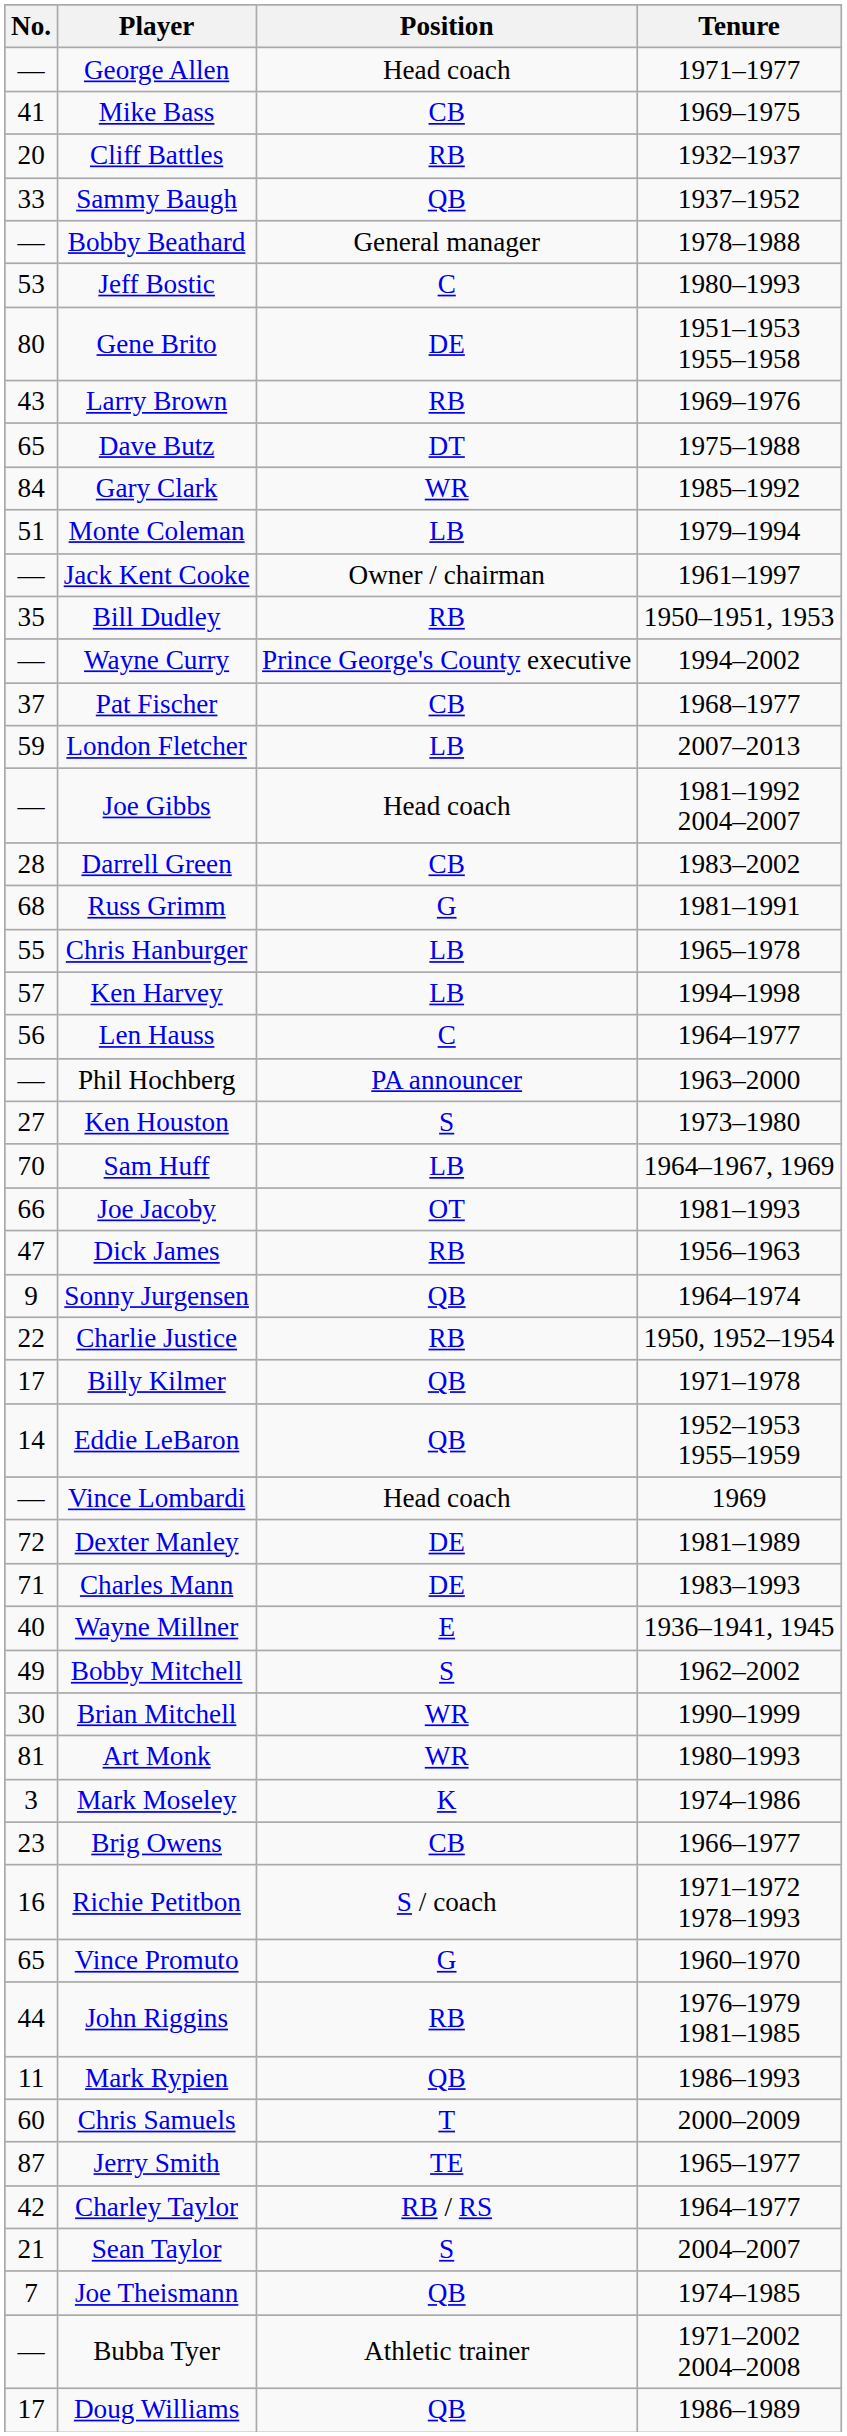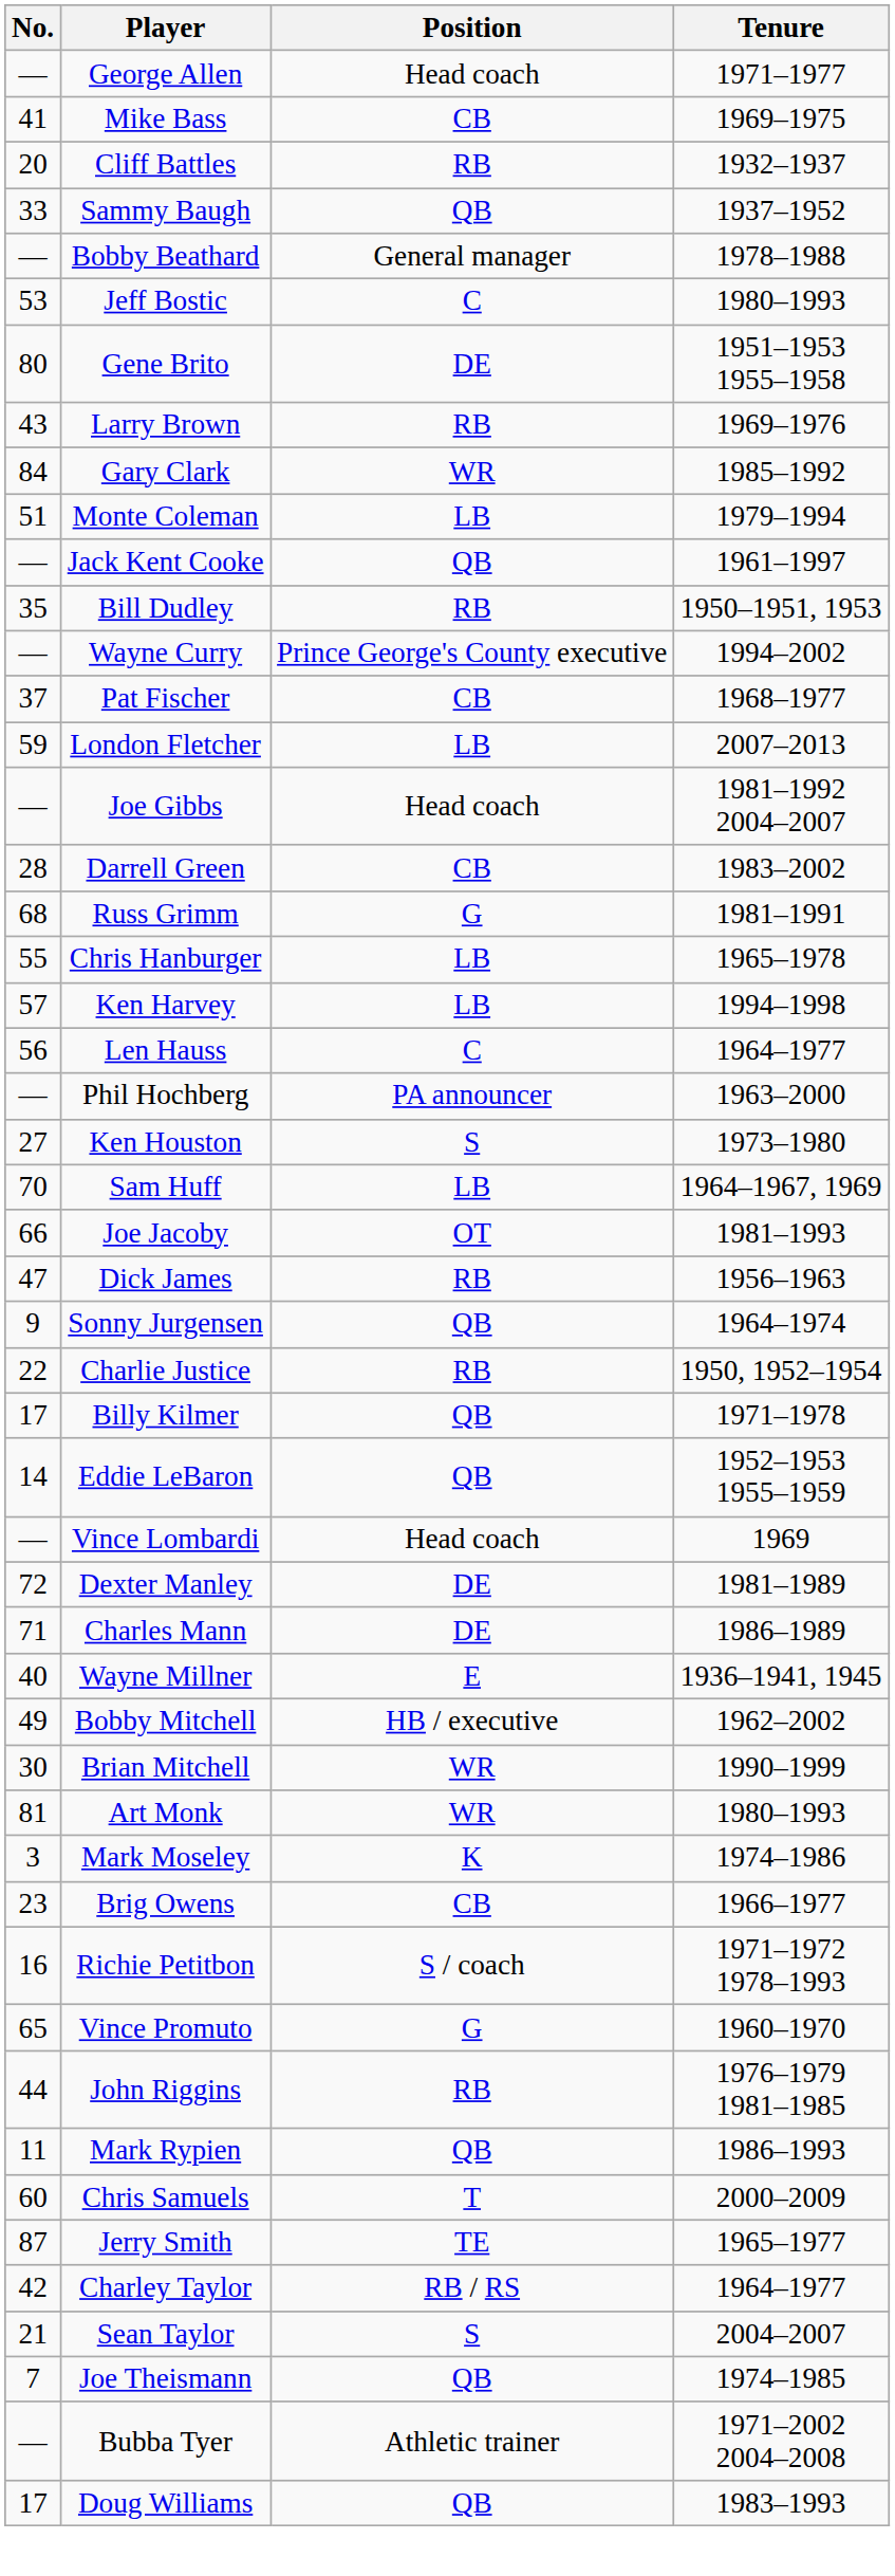- row: 65 | Dave Butz | DT | 1975–1988
Jack Kent Cooke | Position: Owner / chairman -> QB
Charles Mann | Tenure: 1983–1993 -> 1986–1989
Bobby Mitchell | Position: S -> HB / executive
Doug Williams | Tenure: 1986–1989 -> 1983–1993
